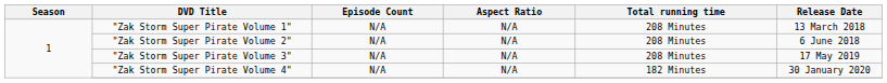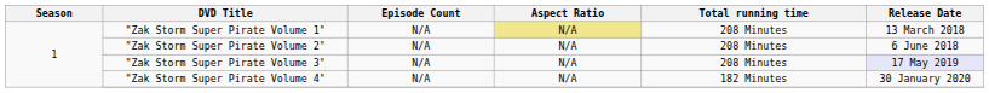"Zak Storm Super Pirate Volume 1" | Aspect Ratio: no background -> khaki background
"Zak Storm Super Pirate Volume 3" | Release Date: no background -> lavender background
